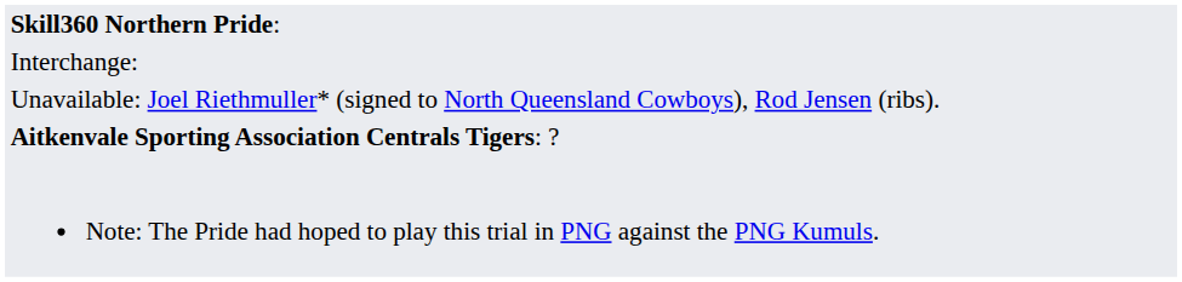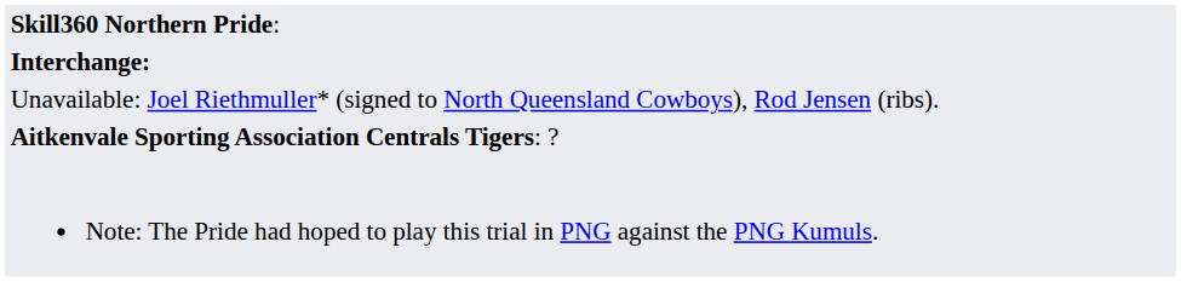row 2 | column 1: normal -> bold
